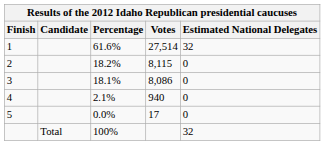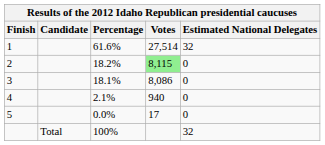2 | Votes: no background -> lightgreen background
